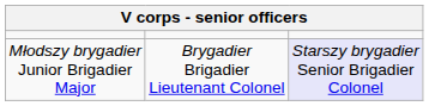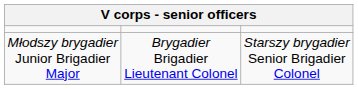Młodszy brygadier Junior Brigadier Major | column 3: lavender background -> no background
